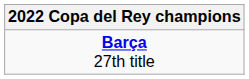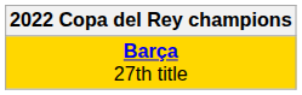row 2 | column 1: no background -> gold background
